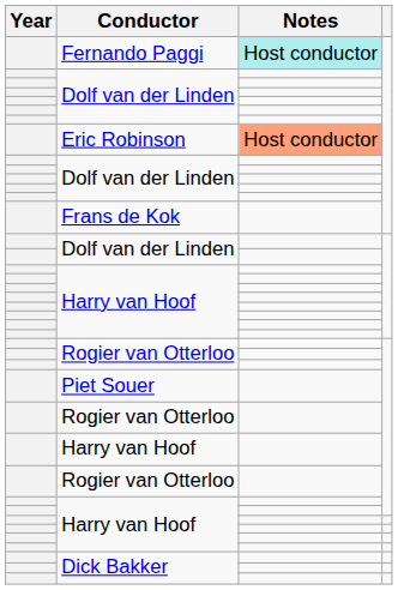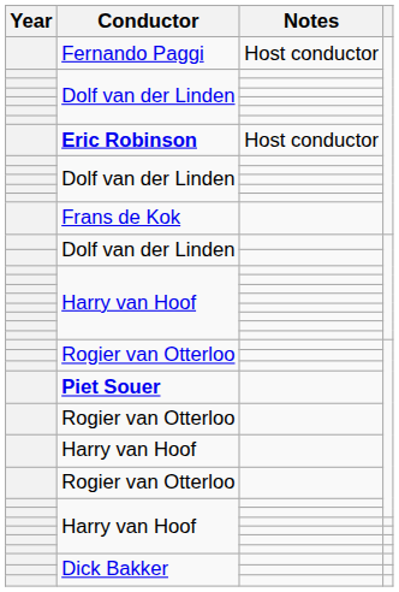Fernando Paggi | Notes: paleturquoise background -> no background
Eric Robinson | Conductor: normal -> bold
Eric Robinson | Notes: lightsalmon background -> no background
Piet Souer | Conductor: normal -> bold
